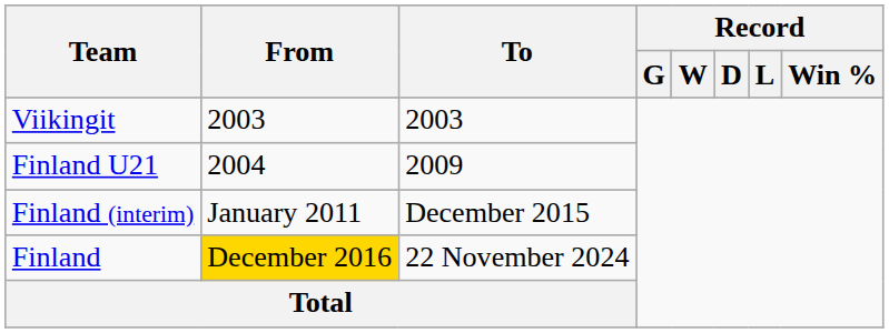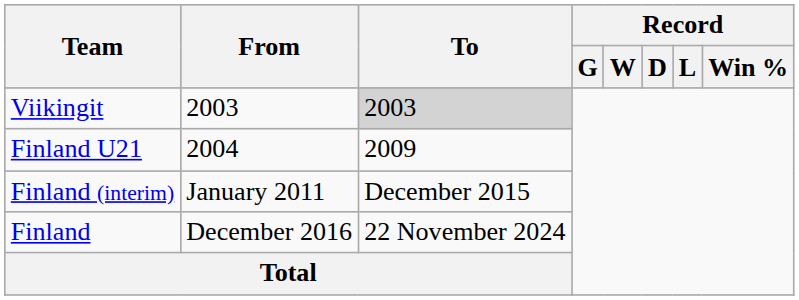Viikingit | To: no background -> lightgrey background
Finland | From: gold background -> no background
